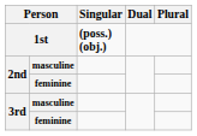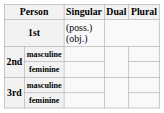1st | Singular: bold -> normal
